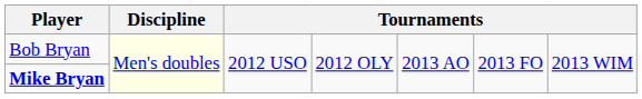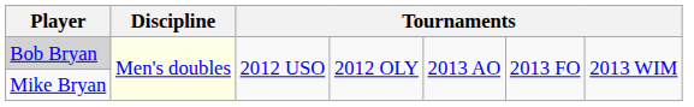Bob Bryan | Player: no background -> lightgrey background
Mike Bryan | Player: bold -> normal
